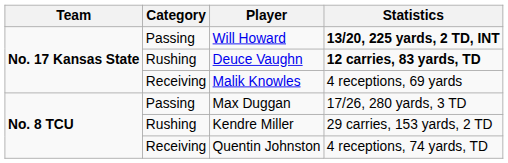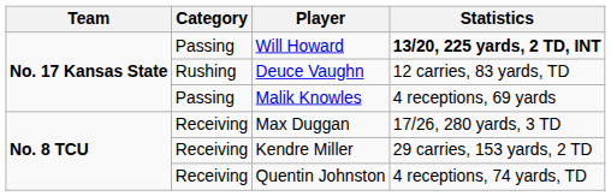Deuce Vaughn | Statistics: bold -> normal
Malik Knowles | Category: Receiving -> Passing
Max Duggan | Category: Passing -> Receiving
Kendre Miller | Category: Rushing -> Receiving
